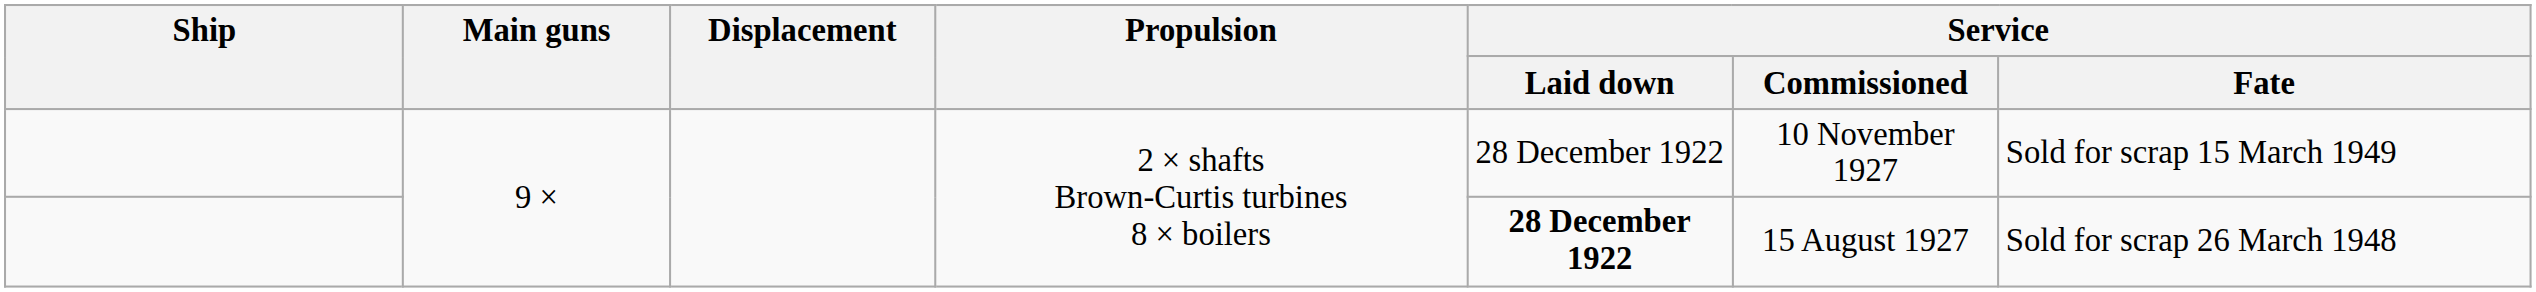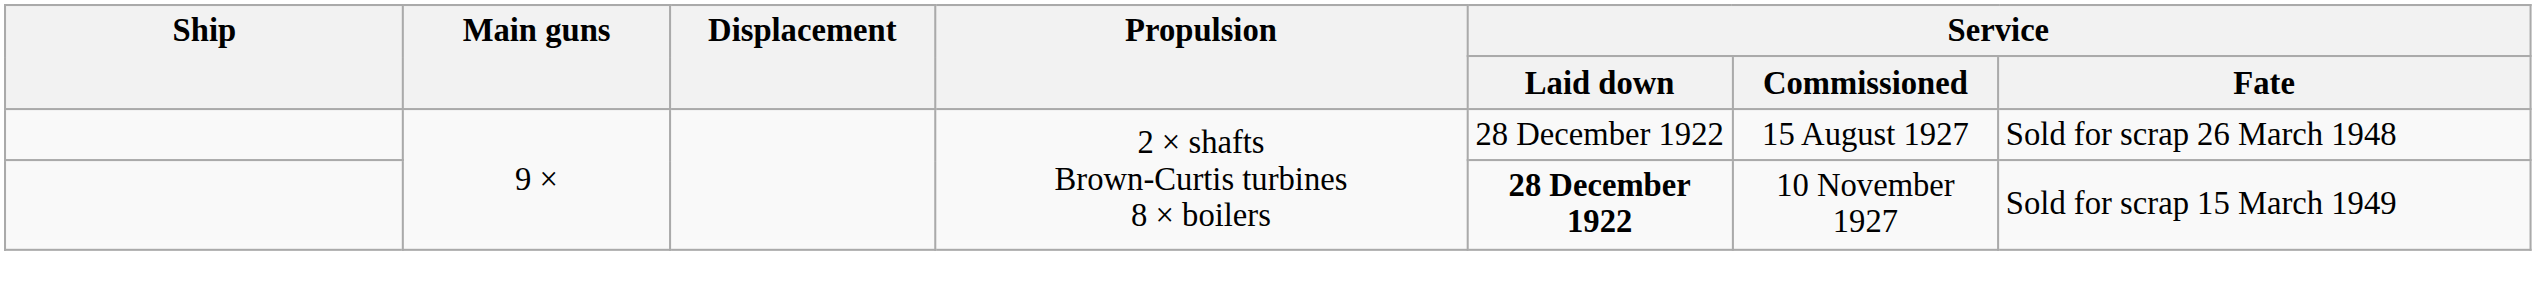row 3 | Service / Commissioned: 10 November 1927 -> 15 August 1927
row 3 | Service / Fate: Sold for scrap 15 March 1949 -> Sold for scrap 26 March 1948
row 4 | Service / Commissioned: 15 August 1927 -> 10 November 1927
row 4 | Service / Fate: Sold for scrap 26 March 1948 -> Sold for scrap 15 March 1949
